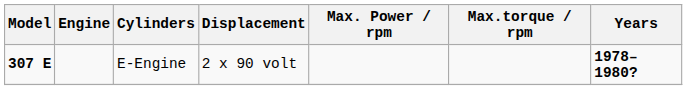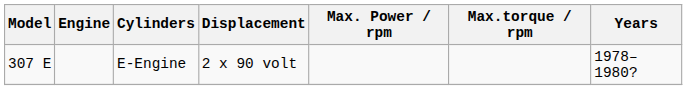E-Engine | Model: bold -> normal
E-Engine | Years: bold -> normal
